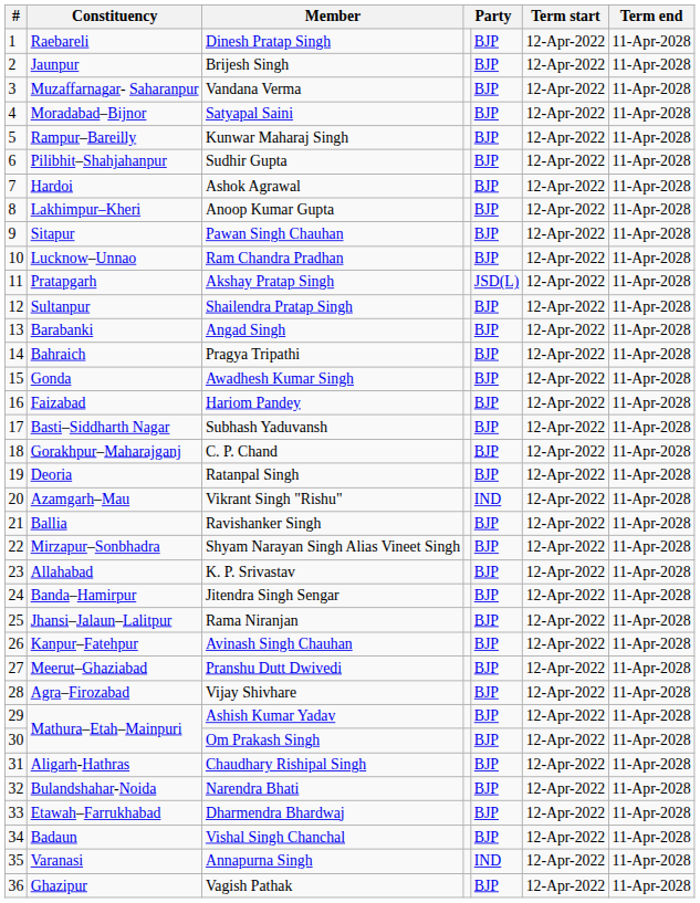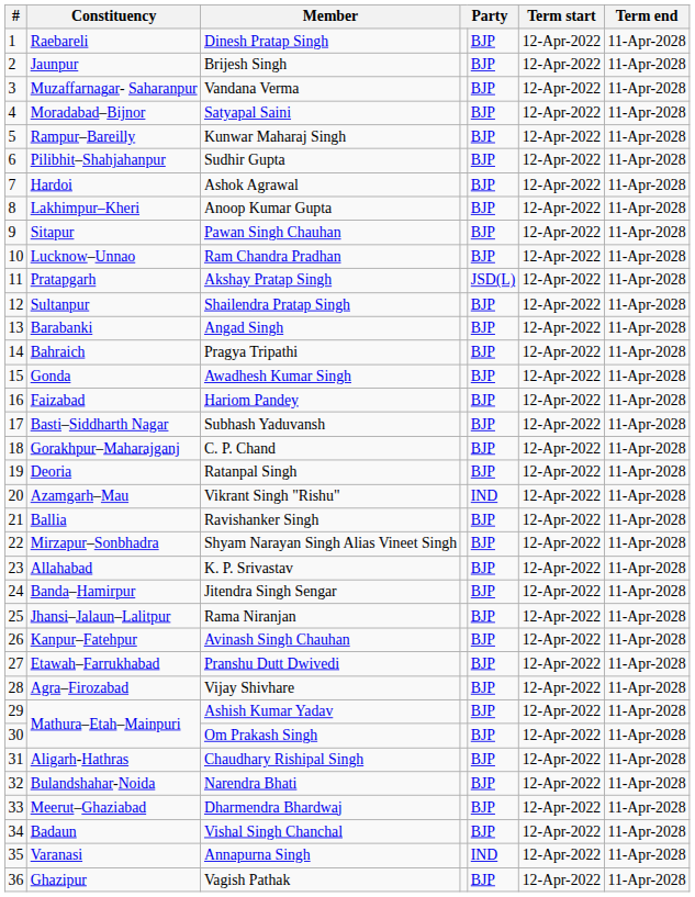Pranshu Dutt Dwivedi | Constituency: Meerut–Ghaziabad -> Etawah–Farrukhabad
Dharmendra Bhardwaj | Constituency: Etawah–Farrukhabad -> Meerut–Ghaziabad
